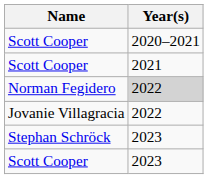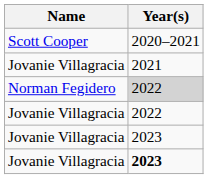row 3 | Name: Scott Cooper -> Jovanie Villagracia
row 6 | Name: Stephan Schröck -> Jovanie Villagracia
row 7 | Name: Scott Cooper -> Jovanie Villagracia
row 7 | Year(s): normal -> bold
